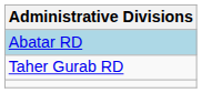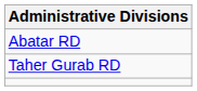row 2 | column 1: lightblue background -> no background
